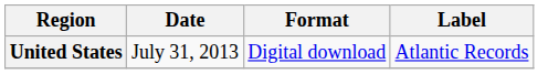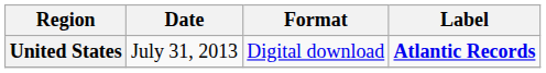United States | Label: normal -> bold
